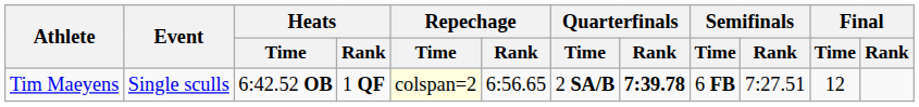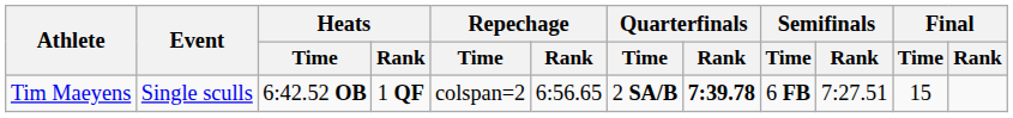Tim Maeyens | Repechage / Time: lightyellow background -> no background
Tim Maeyens | Final / Time: 12 -> 15
